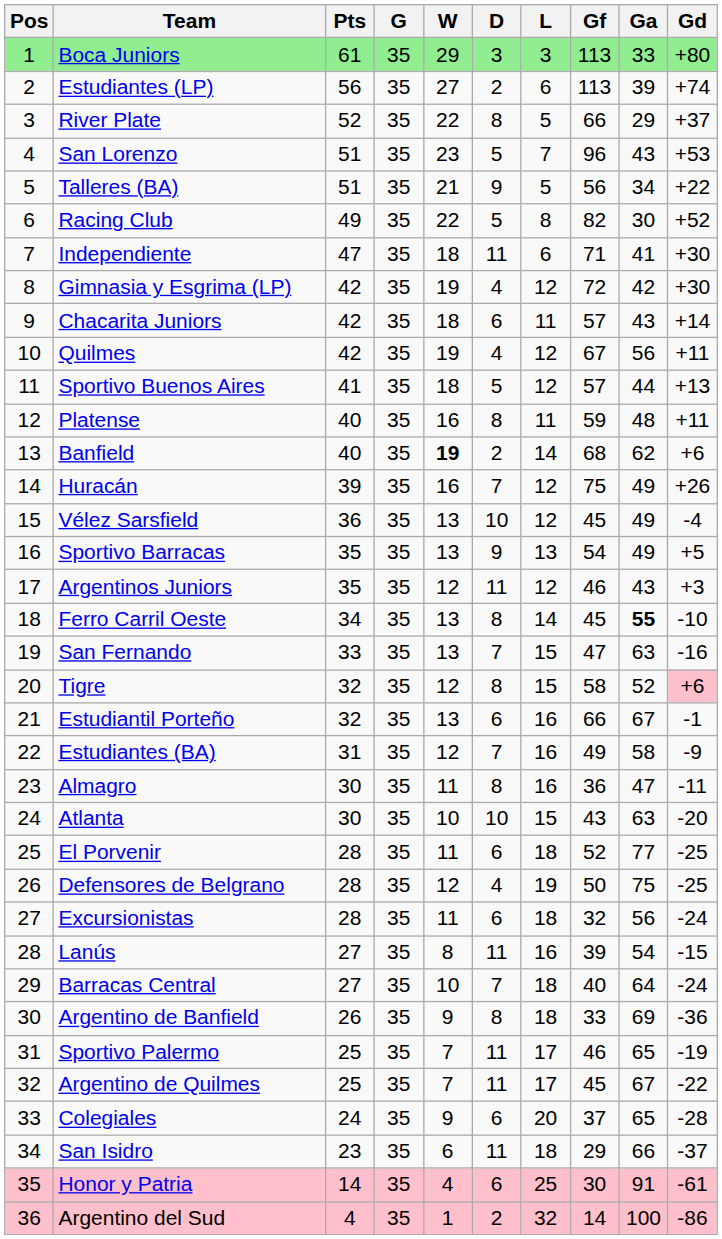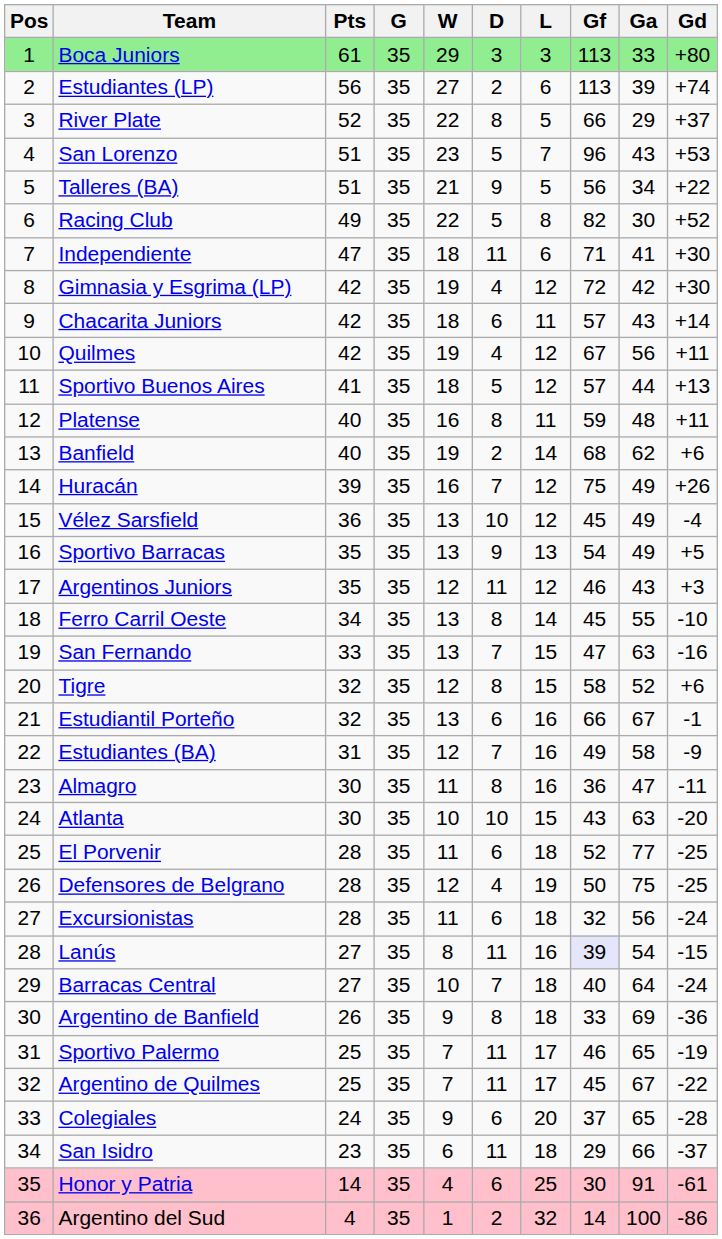Banfield | W: bold -> normal
Ferro Carril Oeste | Ga: bold -> normal
Tigre | Gd: pink background -> no background
Lanús | Gf: no background -> lavender background
